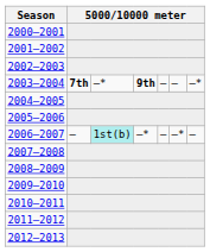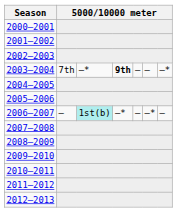2003–2004 | column 2: bold -> normal
